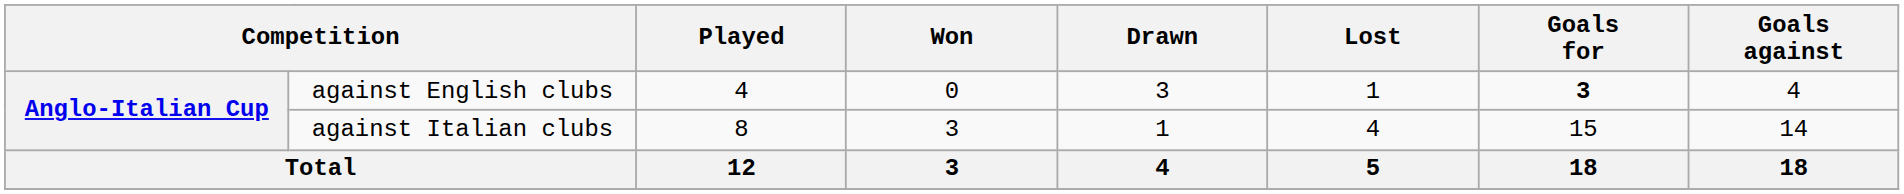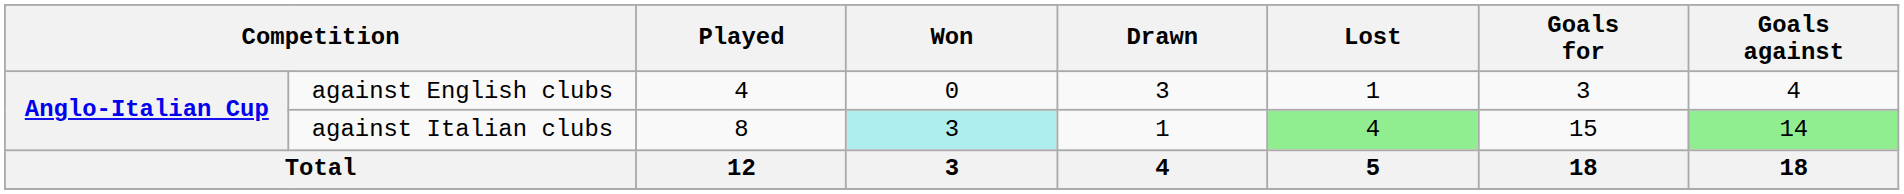against English clubs | Goals for: bold -> normal
against Italian clubs | Won: no background -> paleturquoise background
against Italian clubs | Lost: no background -> lightgreen background
against Italian clubs | Goals against: no background -> lightgreen background
